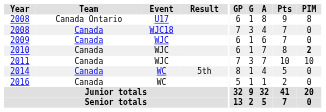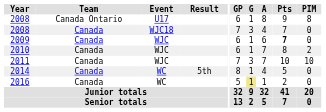2009 | Pts: normal -> bold
2010 | PIM: bold -> normal
2016 | G: no background -> khaki background
